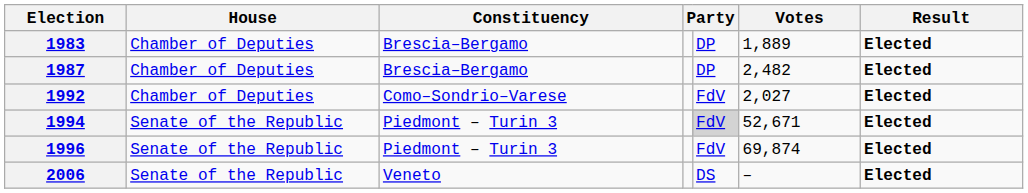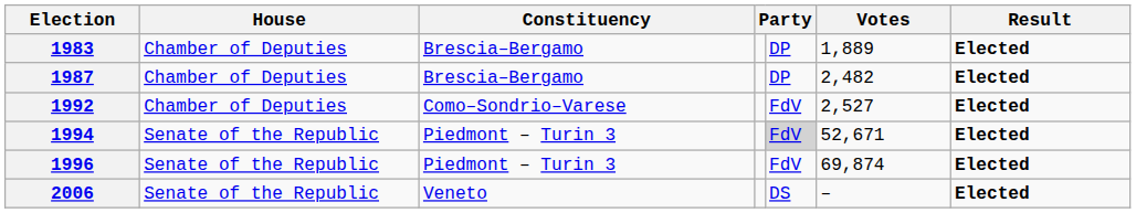1992 | Votes: 2,027 -> 2,527
